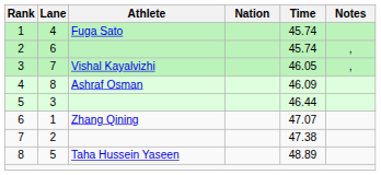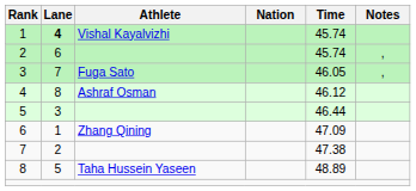row 2 | Lane: normal -> bold
row 2 | Athlete: Fuga Sato -> Vishal Kayalvizhi
row 4 | Athlete: Vishal Kayalvizhi -> Fuga Sato
row 5 | Time: 46.09 -> 46.12
row 7 | Time: 47.07 -> 47.09
